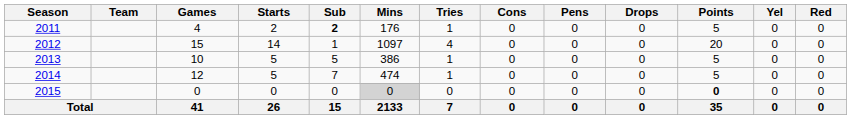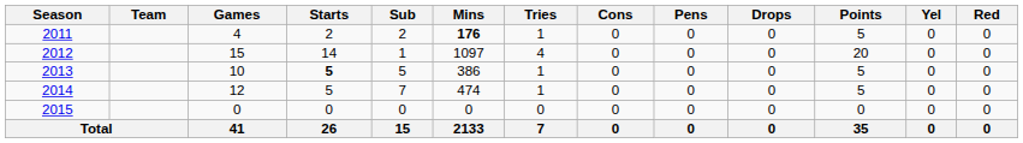2011 | Sub: bold -> normal
2011 | Mins: normal -> bold
2013 | Starts: normal -> bold
2015 | Mins: lightgrey background -> no background
2015 | Points: bold -> normal
